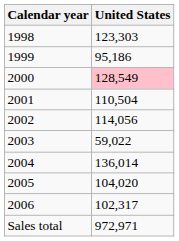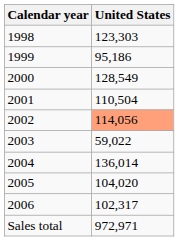2000 | United States: pink background -> no background
2002 | United States: no background -> lightsalmon background
